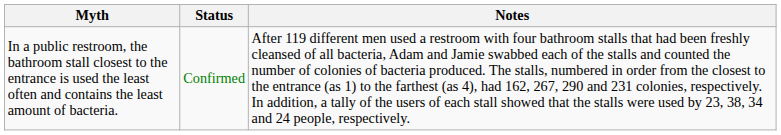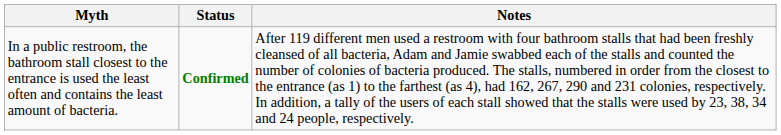row 2 | Status: normal -> bold
